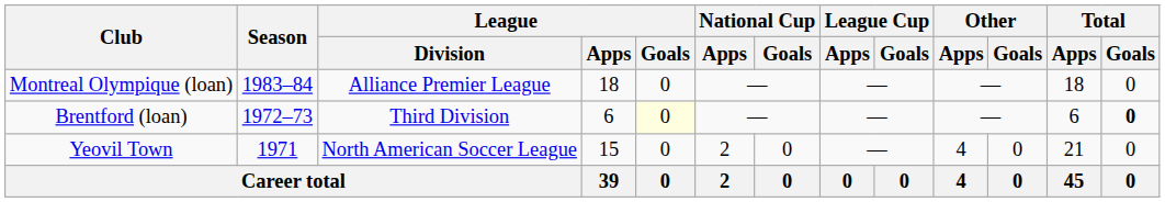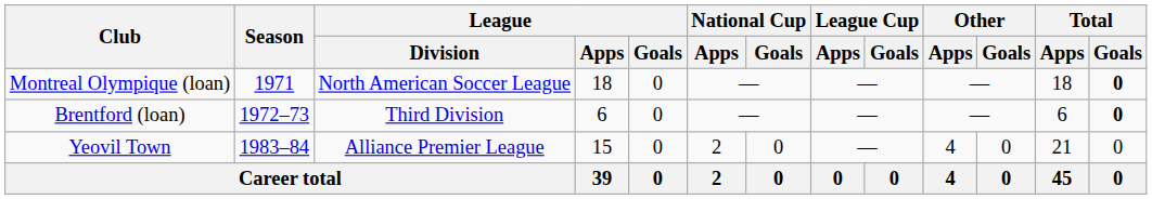Montreal Olympique (loan) | Season: 1983–84 -> 1971
Montreal Olympique (loan) | League / Division: Alliance Premier League -> North American Soccer League
Montreal Olympique (loan) | Total / Goals: normal -> bold
Brentford (loan) | League / Goals: lightyellow background -> no background
Yeovil Town | Season: 1971 -> 1983–84
Yeovil Town | League / Division: North American Soccer League -> Alliance Premier League
